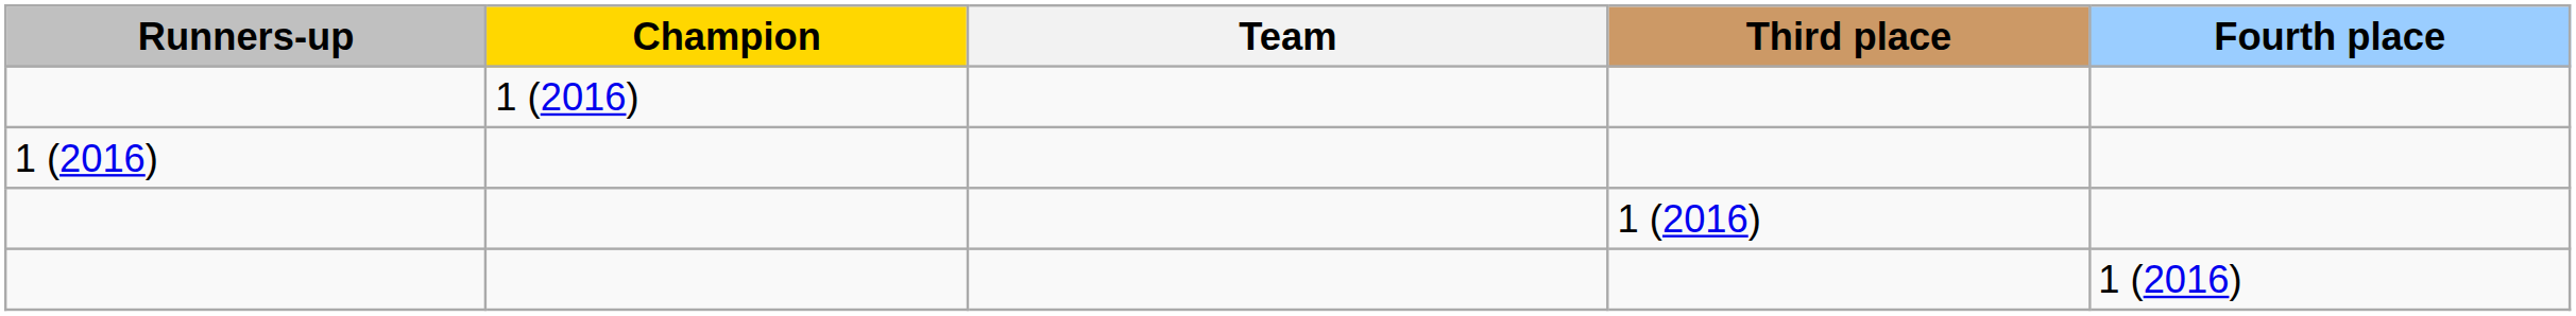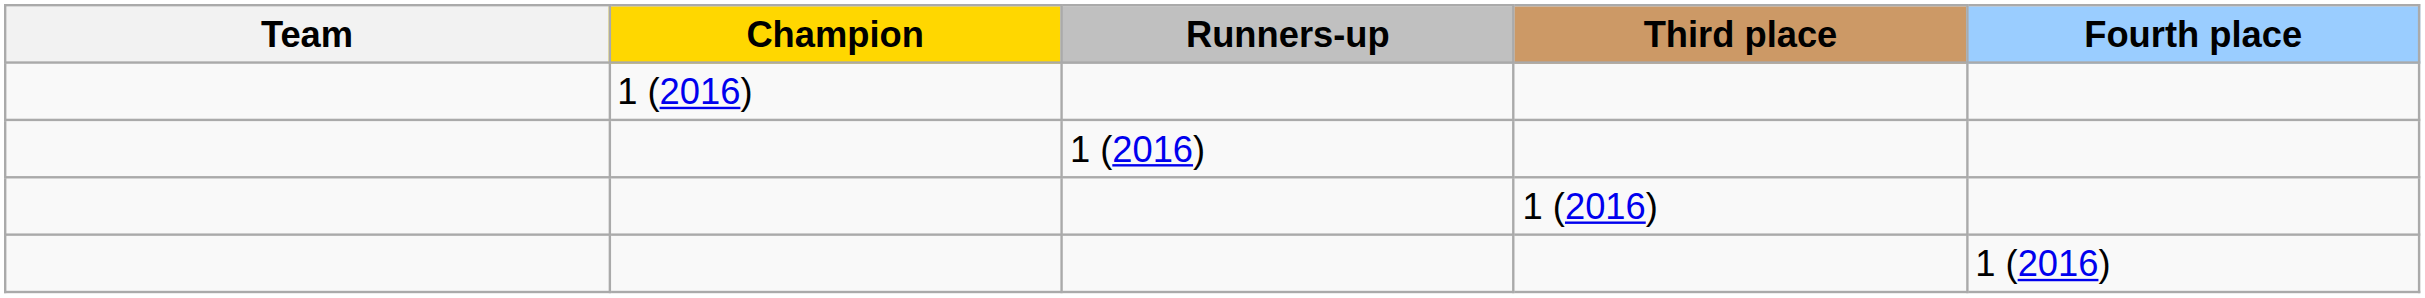columns swapped: Team <-> Runners-up
